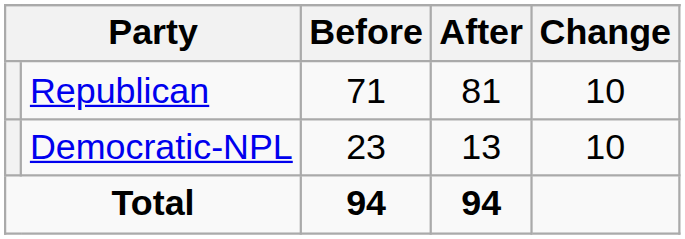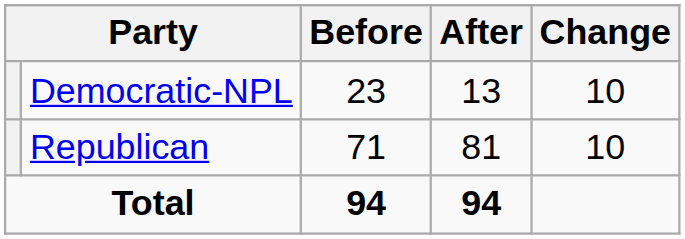rows swapped: Republican <-> Democratic-NPL
